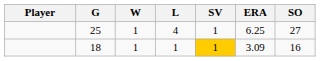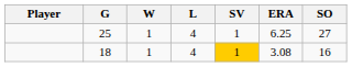18 | L: 1 -> 4
18 | ERA: 3.09 -> 3.08
